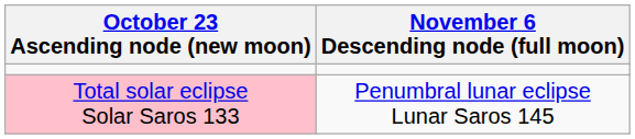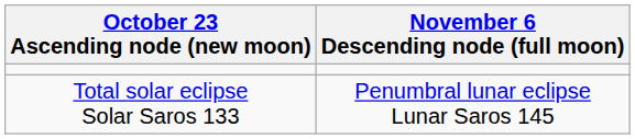row 3 | October 23 Ascending node (new moon): pink background -> no background
